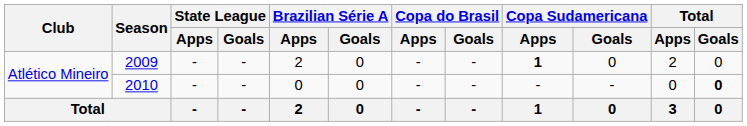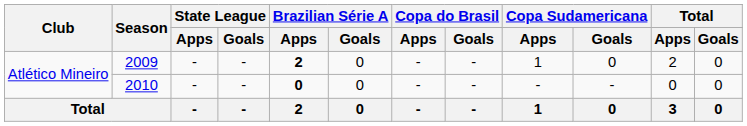2009 | Brazilian Série A / Apps: normal -> bold
2009 | Copa Sudamericana / Apps: bold -> normal
2010 | Brazilian Série A / Apps: normal -> bold
2010 | Total / Goals: bold -> normal
